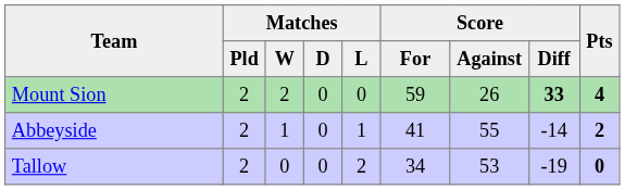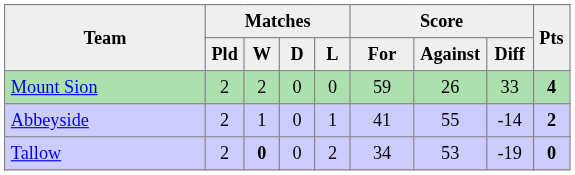Mount Sion | Score / Diff: bold -> normal
Tallow | Matches / W: normal -> bold
